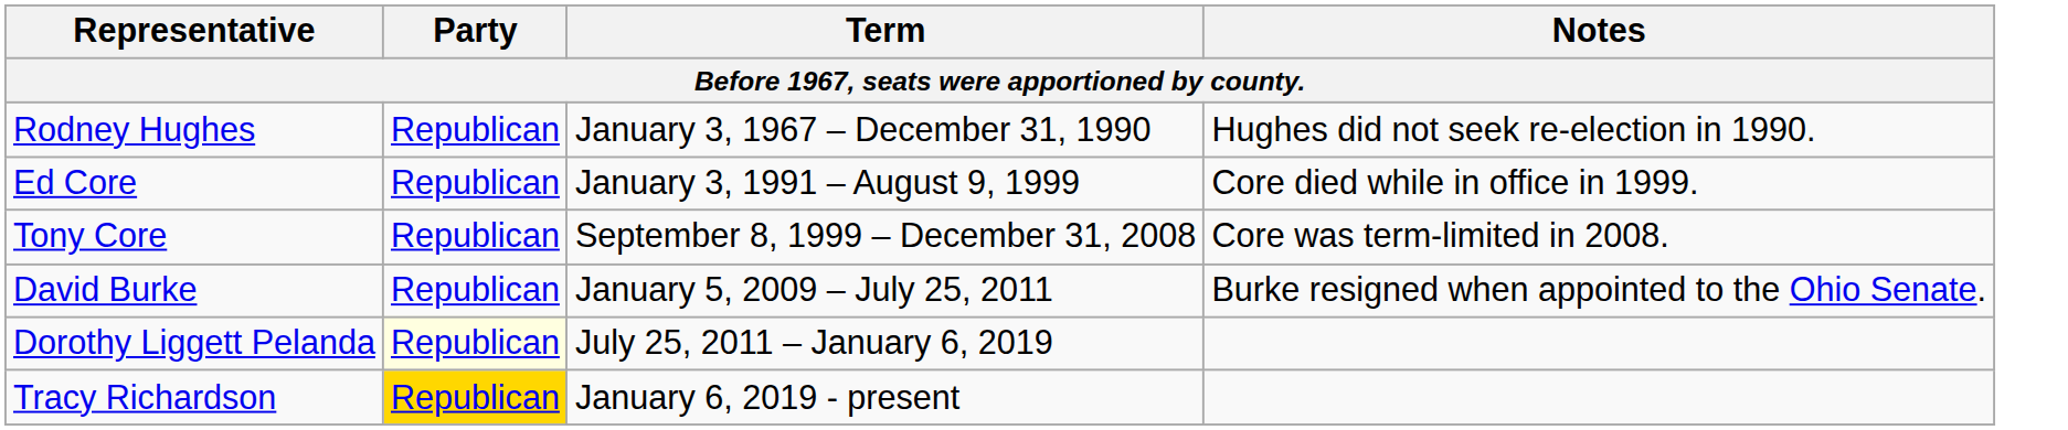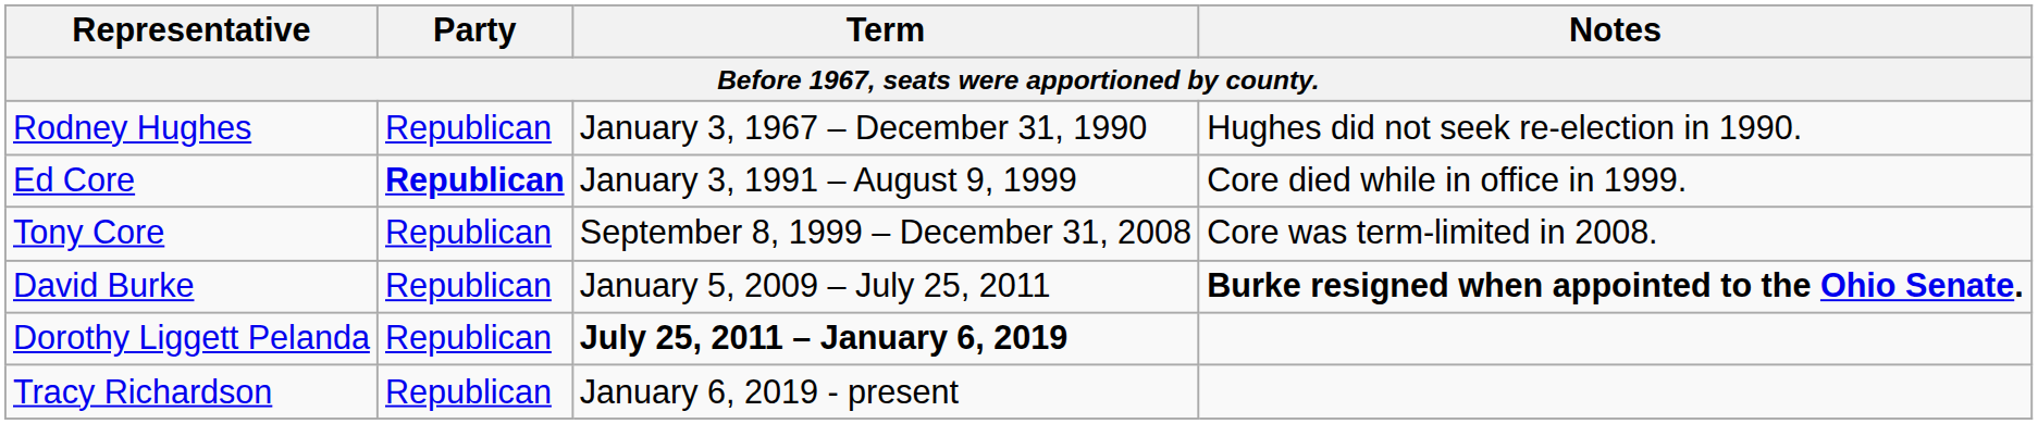Ed Core | Party: normal -> bold
David Burke | Notes: normal -> bold
Dorothy Liggett Pelanda | Party: lightyellow background -> no background
Dorothy Liggett Pelanda | Term: normal -> bold
Tracy Richardson | Party: gold background -> no background
